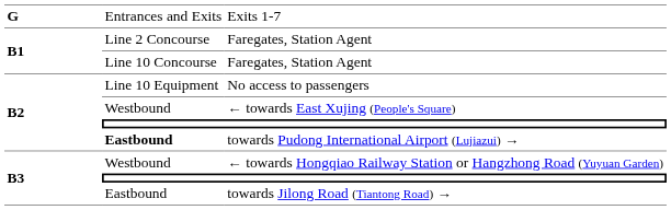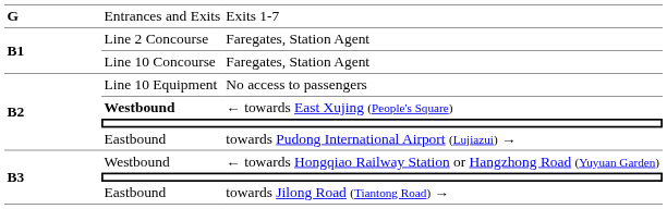← towards East Xujing (People's Square) | column 2: normal -> bold
towards Pudong International Airport (Lujiazui) → | column 2: bold -> normal
